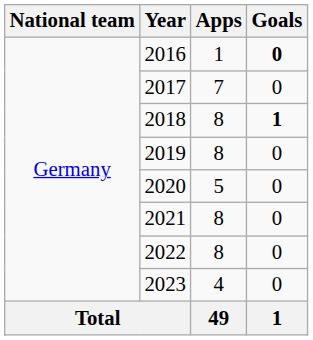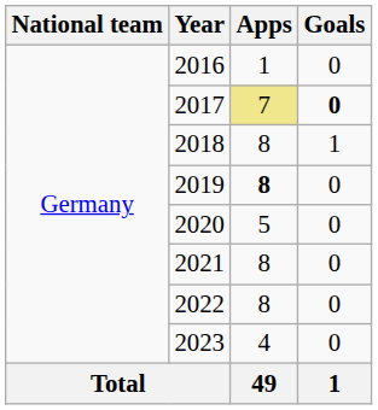2016 | Goals: bold -> normal
2017 | Apps: no background -> khaki background
2017 | Goals: normal -> bold
2018 | Goals: bold -> normal
2019 | Apps: normal -> bold
